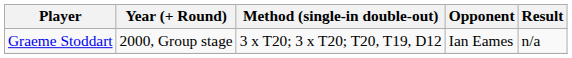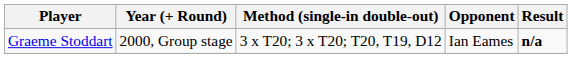Graeme Stoddart | Result: normal -> bold
